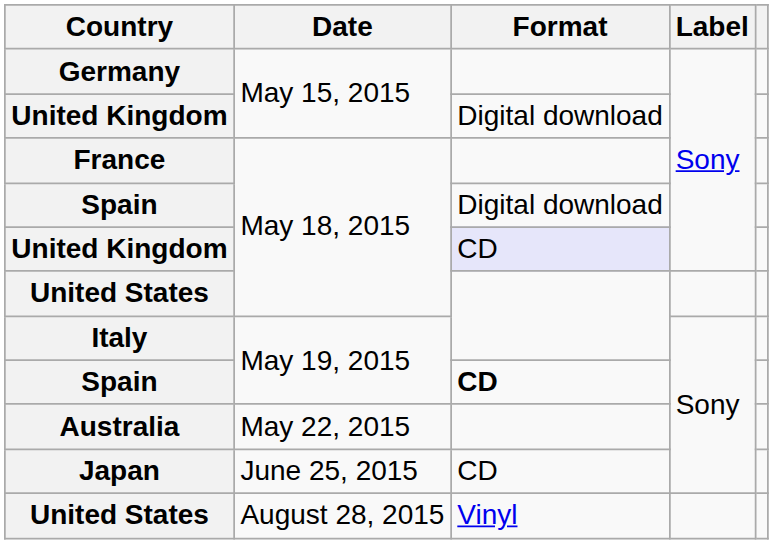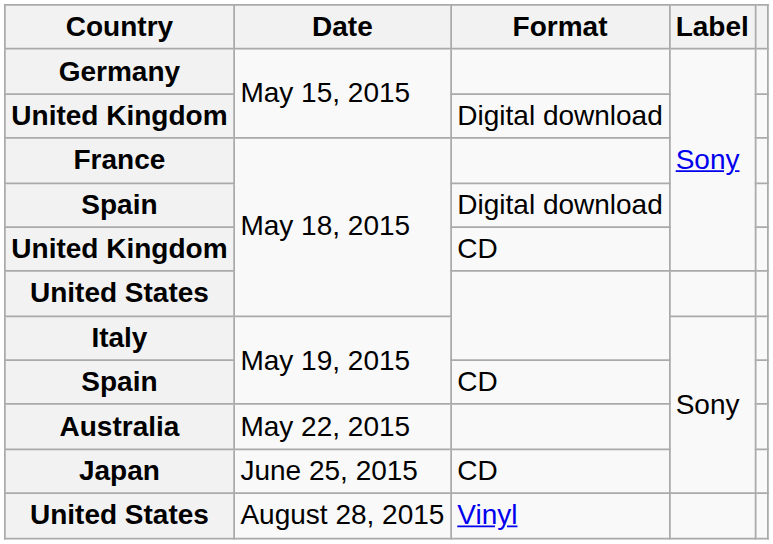United Kingdom / May 18, 2015 | Format: lavender background -> no background
Spain / May 19, 2015 | Format: bold -> normal
